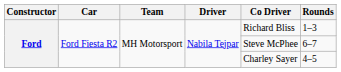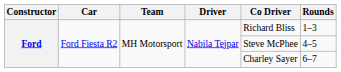row 3 | Rounds: 6–7 -> 4–5
row 4 | Rounds: 4–5 -> 6–7
